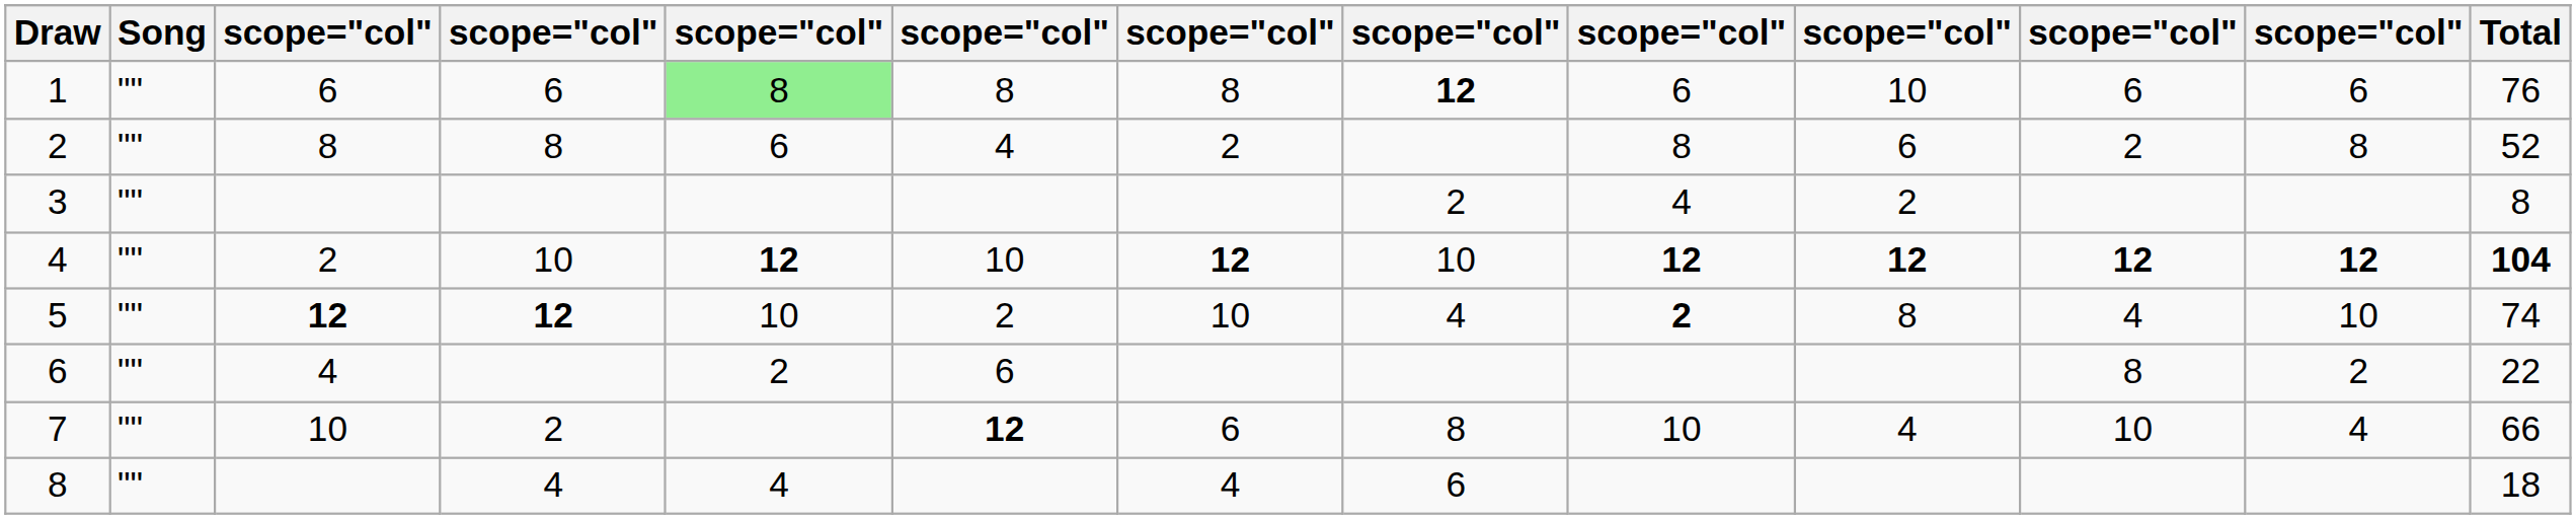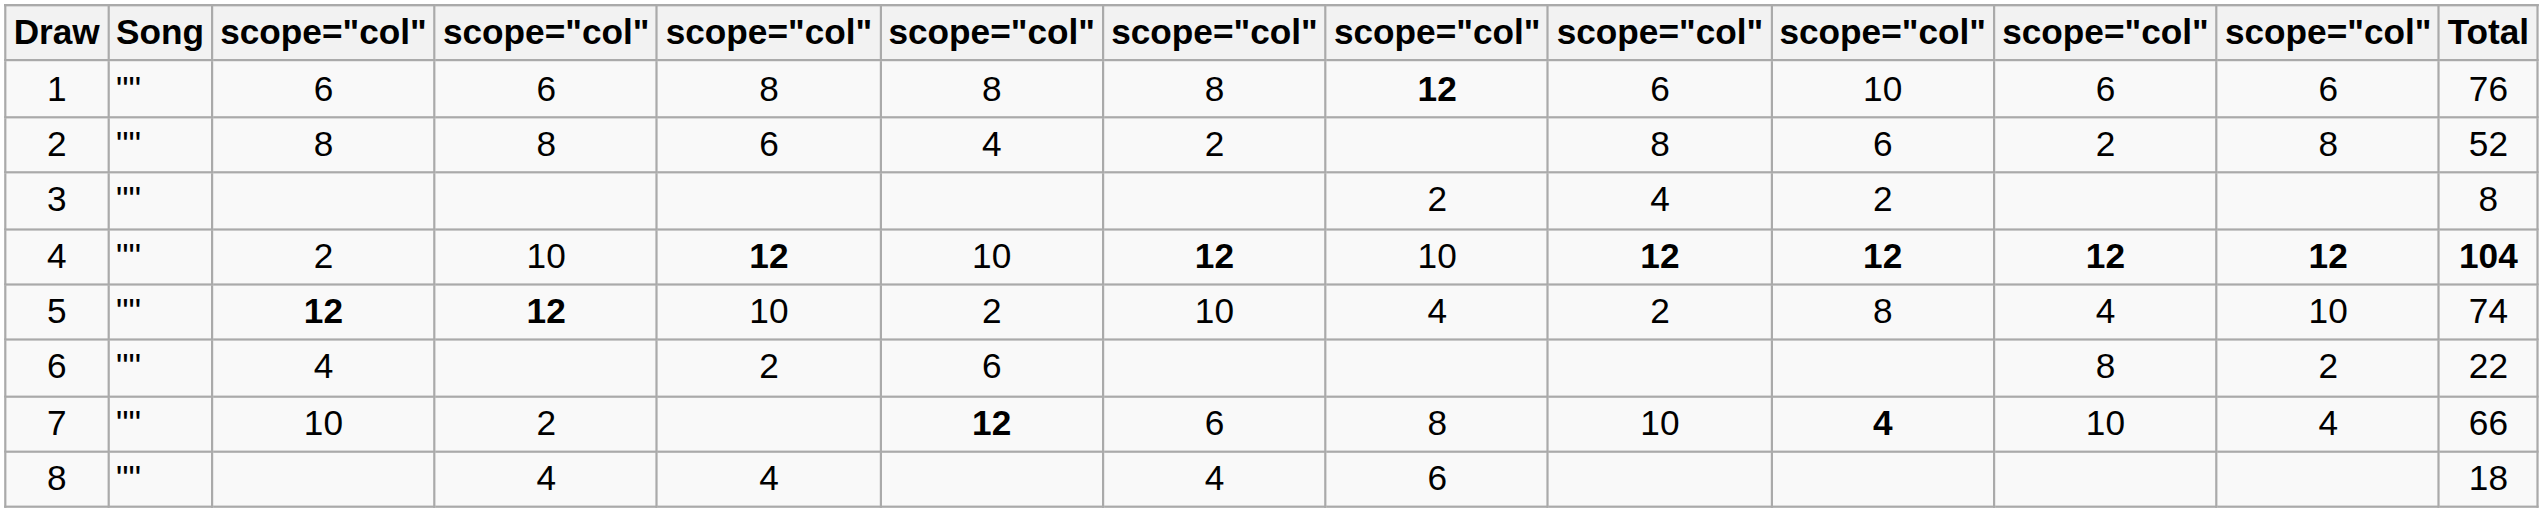1 | column 5: lightgreen background -> no background
5 | column 9: bold -> normal
7 | column 10: normal -> bold
